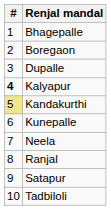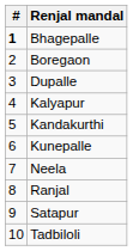Bhagepalle | #: normal -> bold
Kalyapur | #: bold -> normal
Kandakurthi | #: khaki background -> no background
